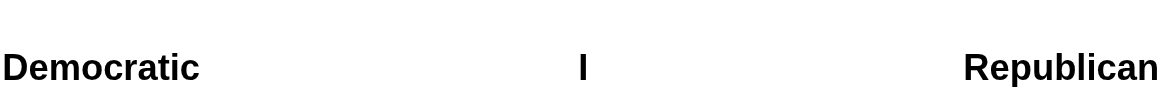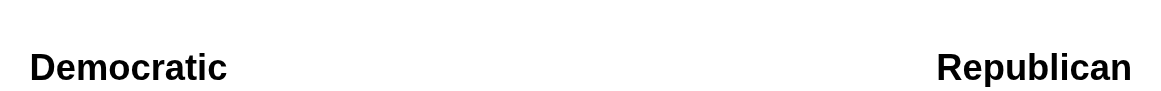- column: 1 | I
